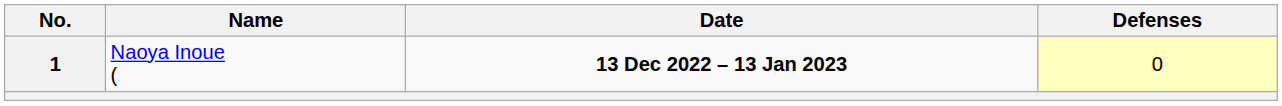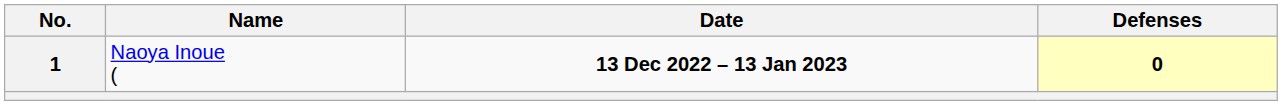1 | Defenses: normal -> bold
